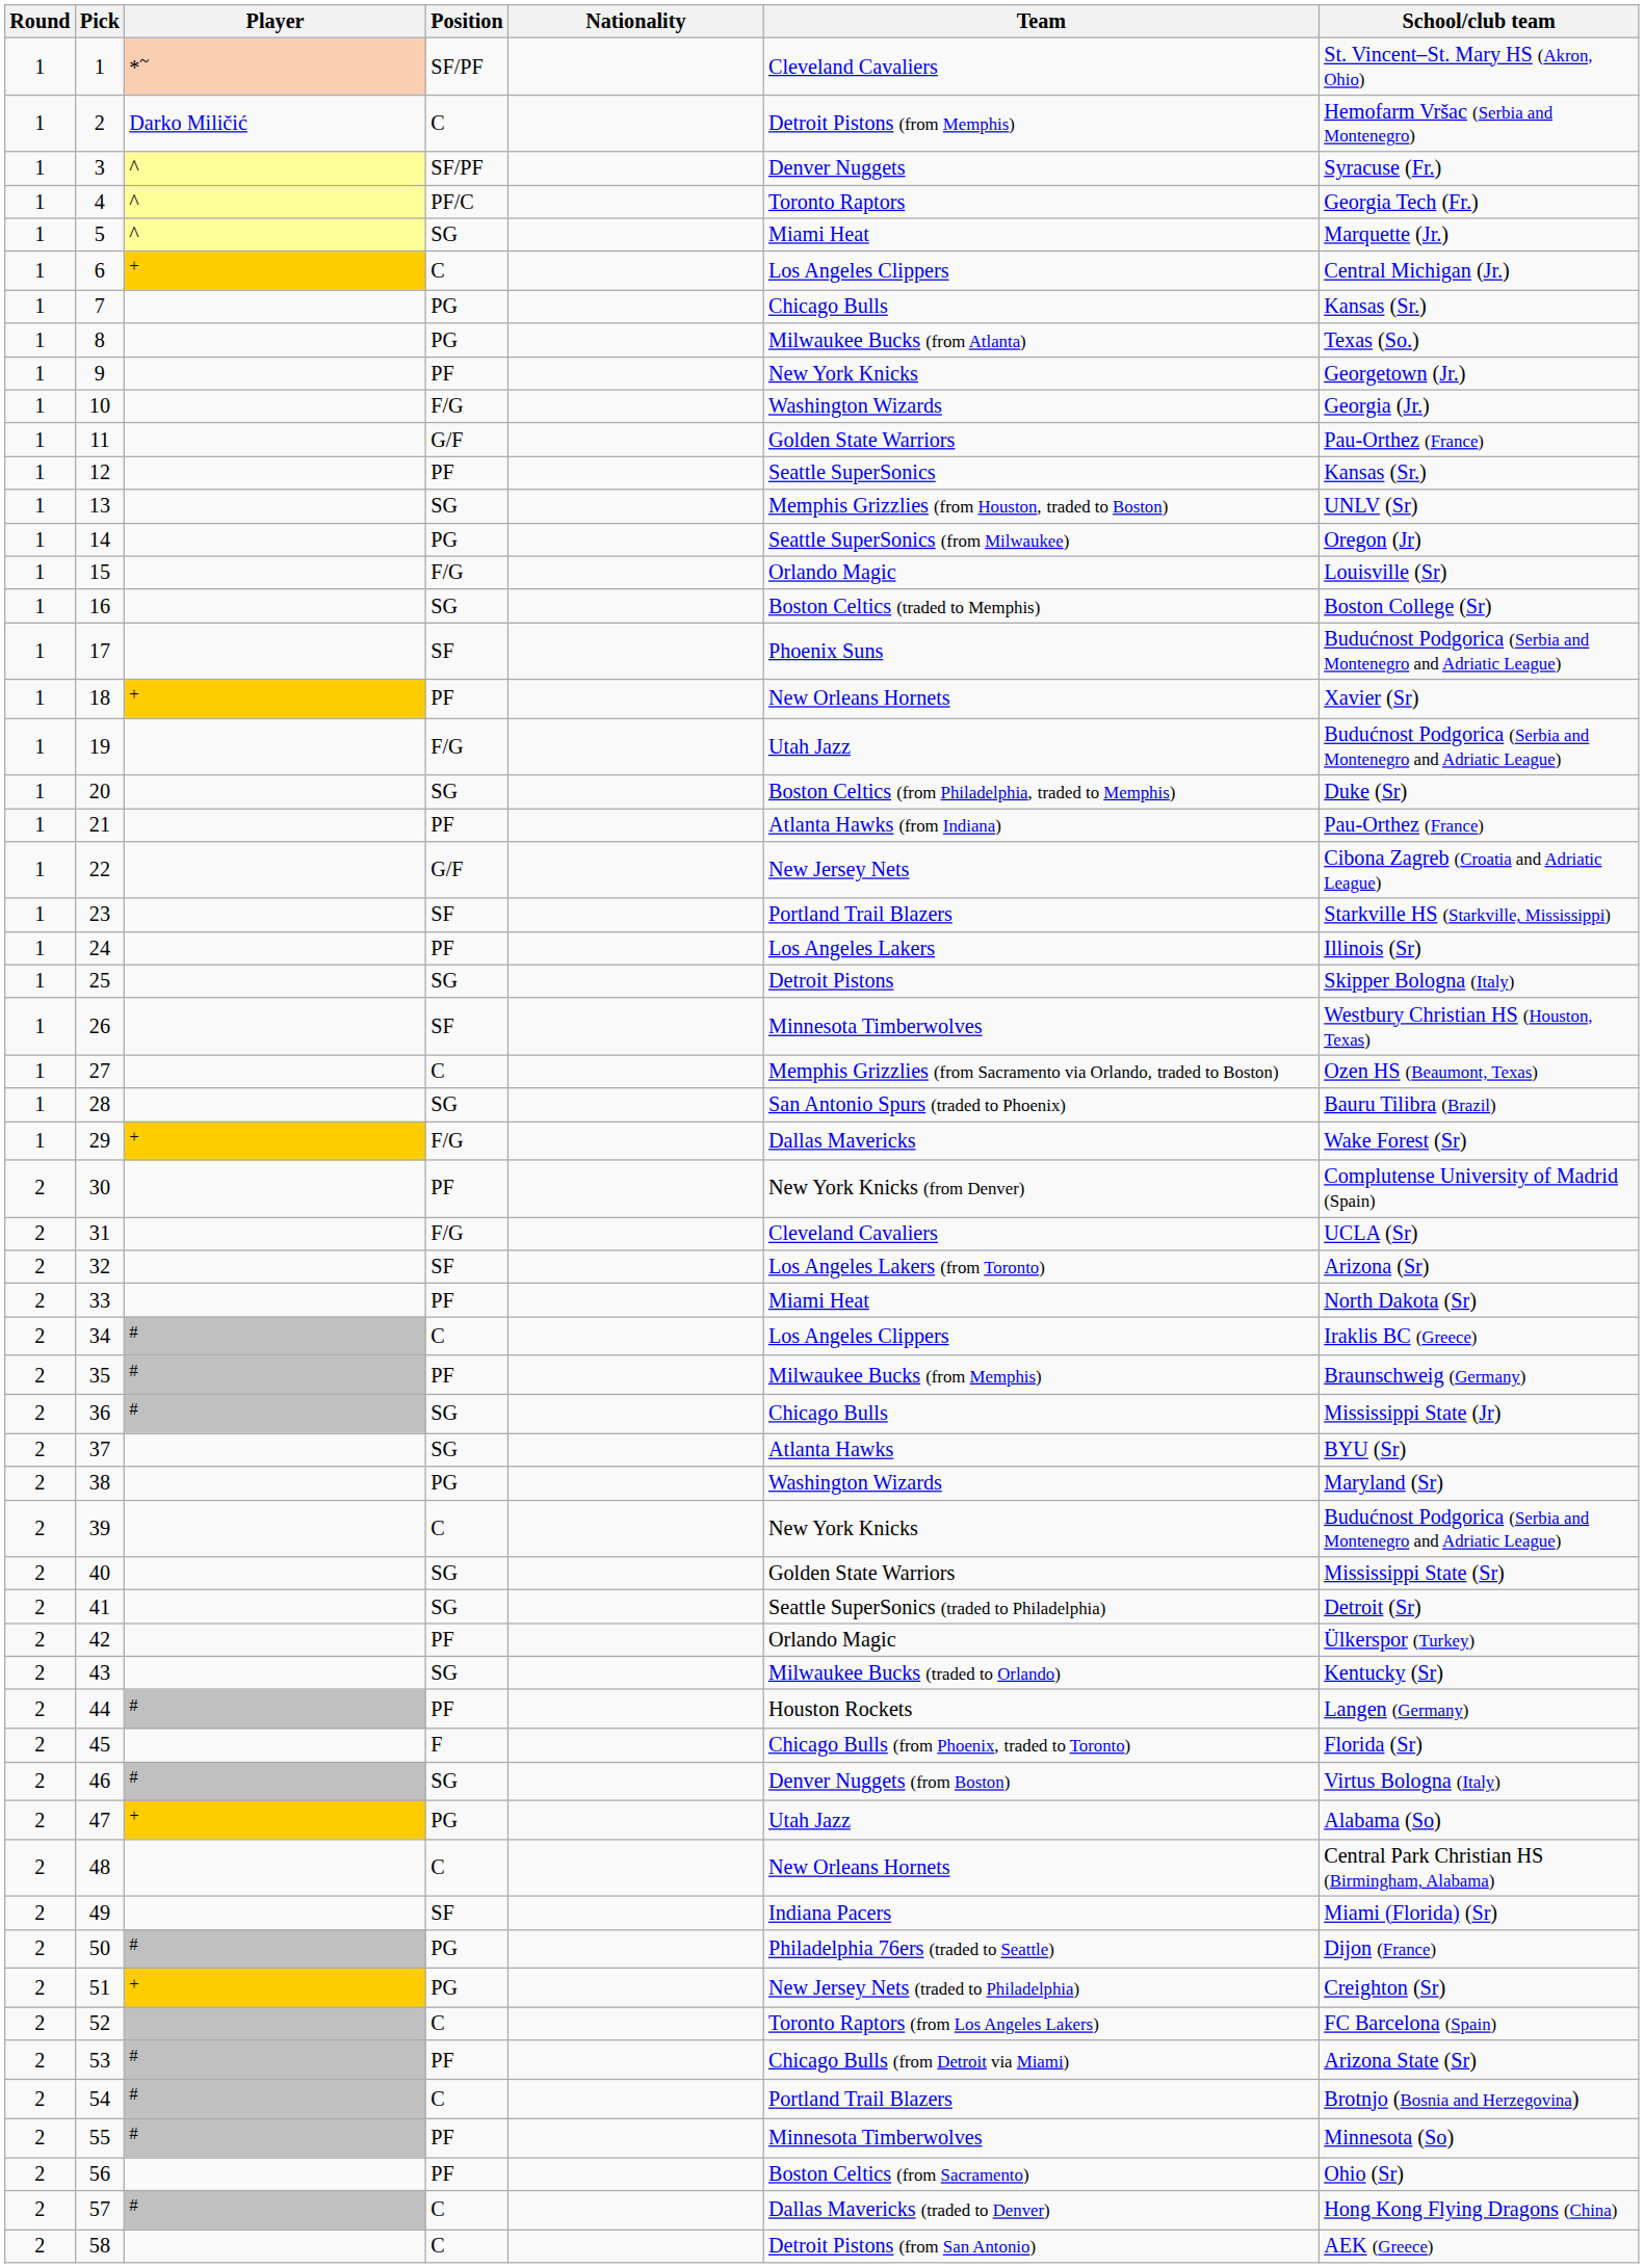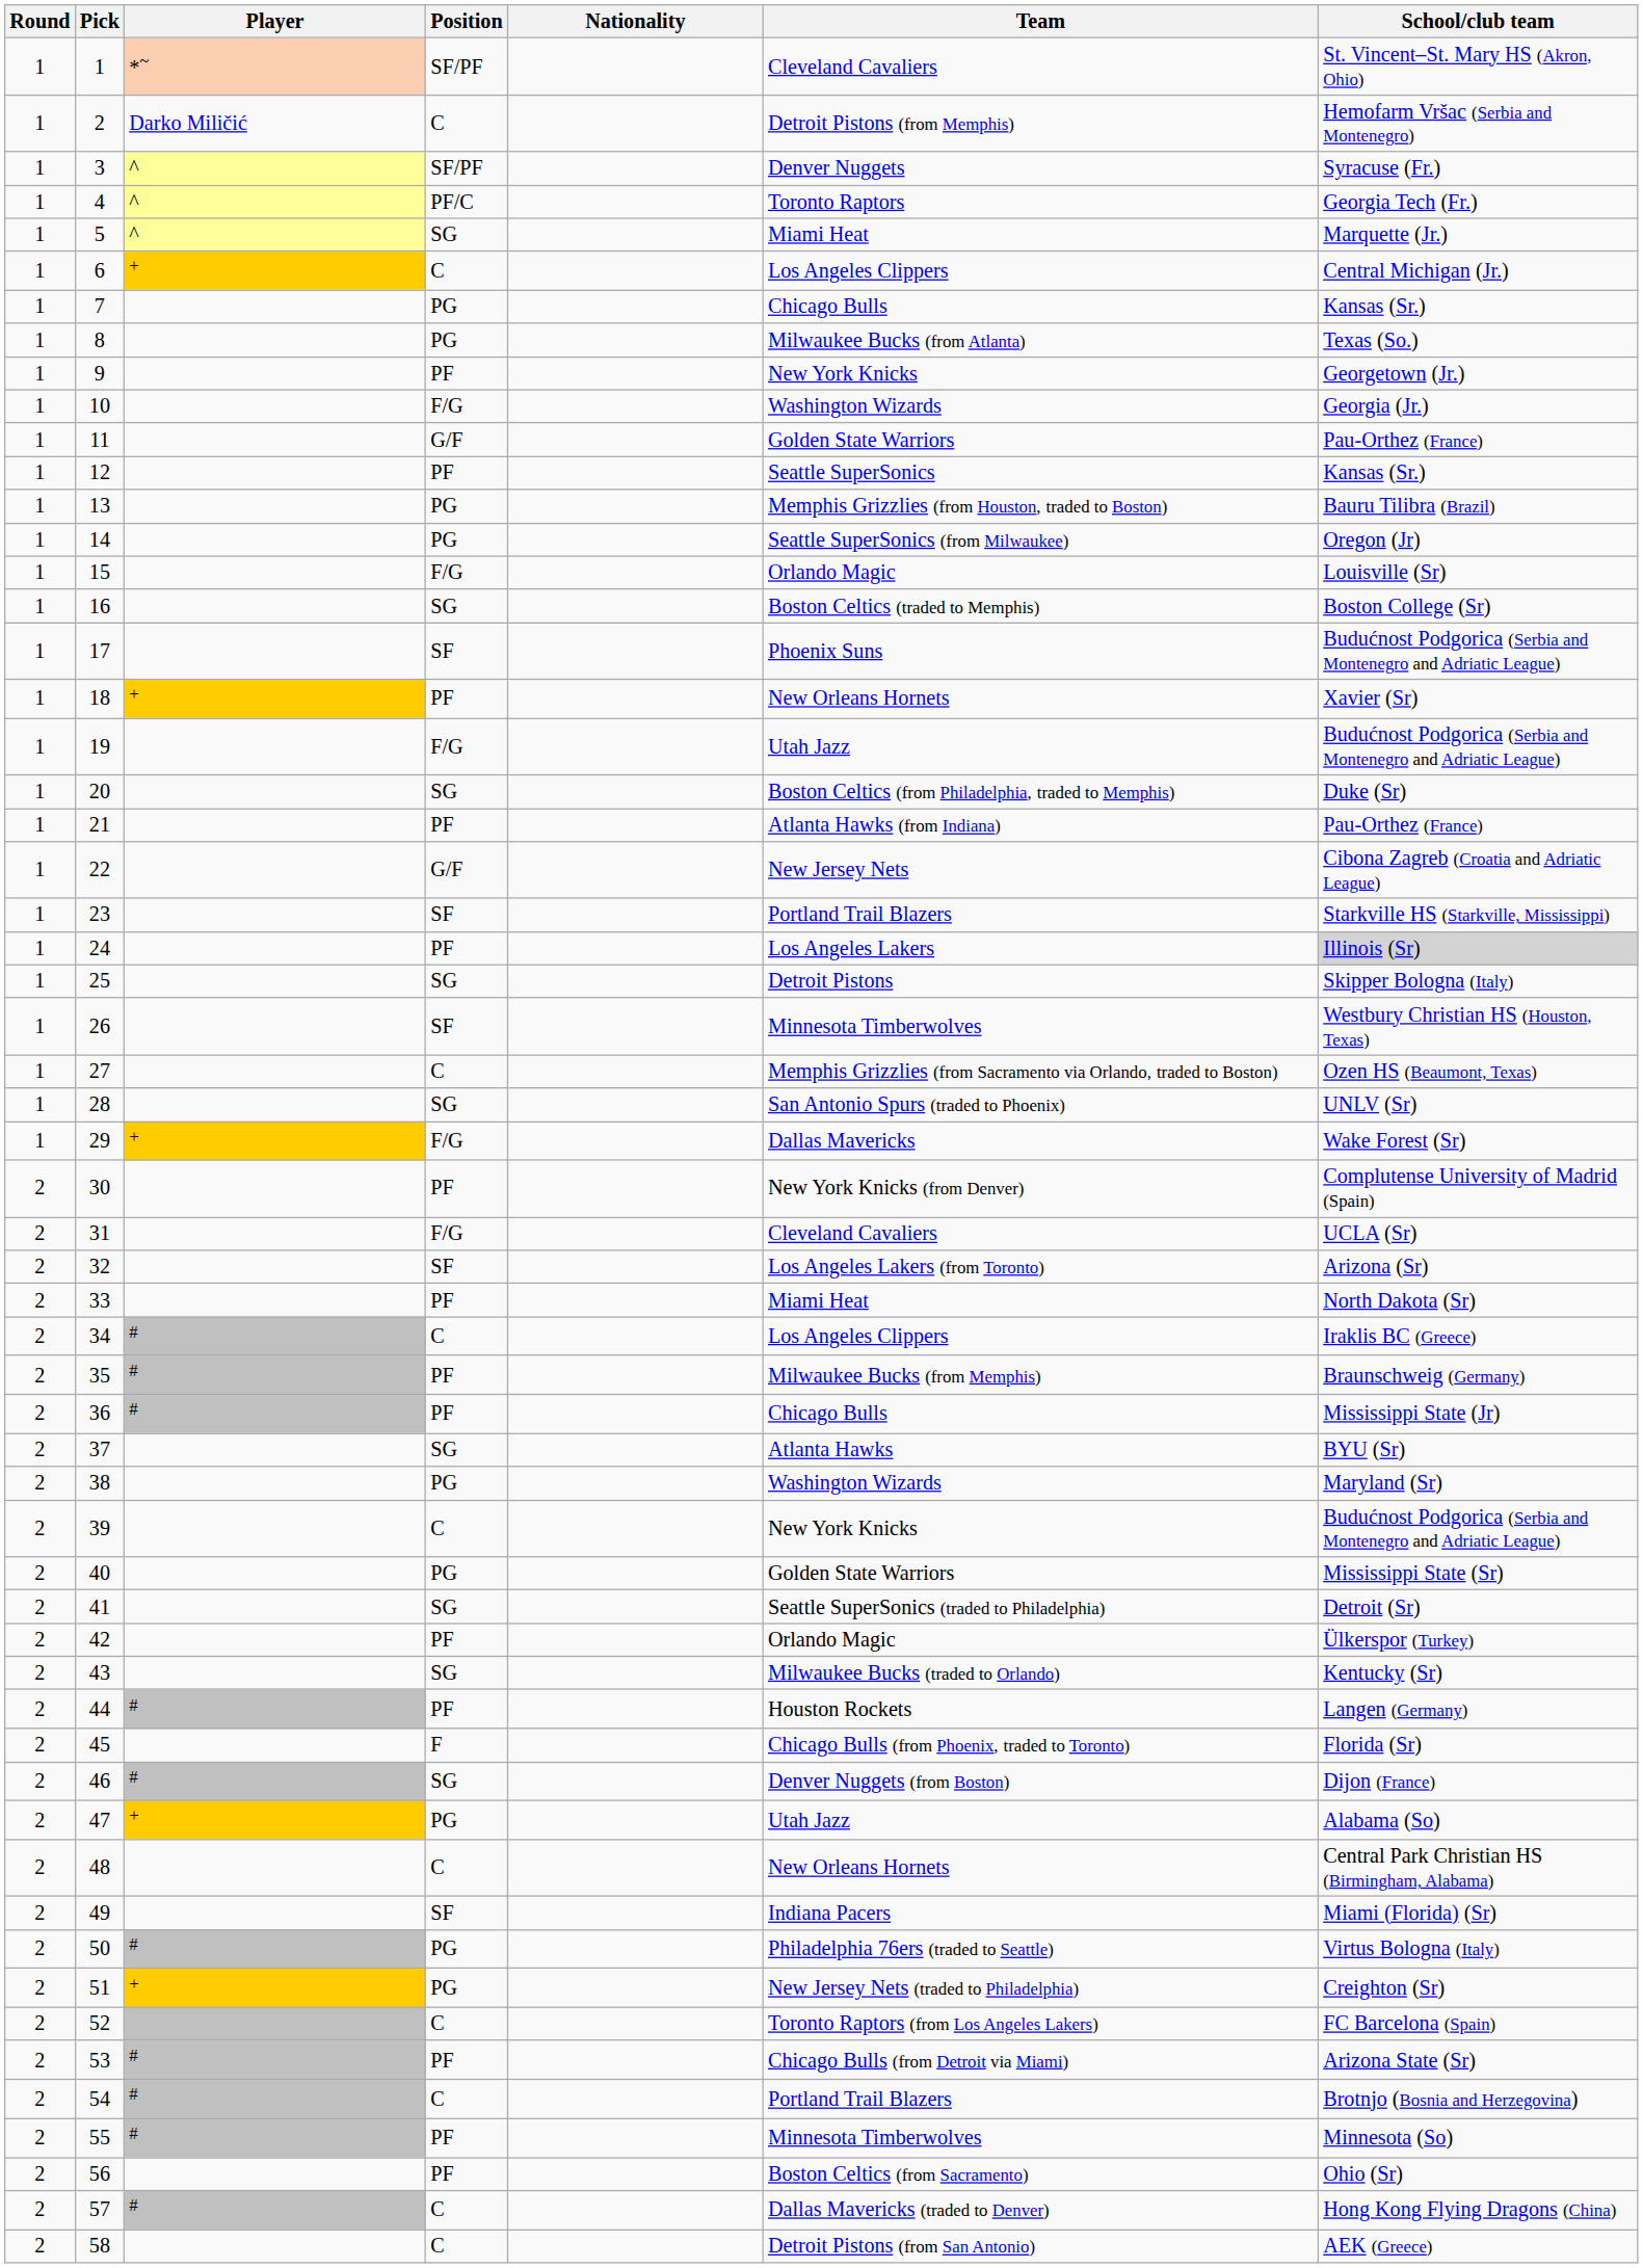13 | Position: SG -> PG
13 | School/club team: UNLV (Sr) -> Bauru Tilibra (Brazil)
24 | School/club team: no background -> lightgrey background
28 | School/club team: Bauru Tilibra (Brazil) -> UNLV (Sr)
36 | Position: SG -> PF
40 | Position: SG -> PG
46 | School/club team: Virtus Bologna (Italy) -> Dijon (France)
50 | School/club team: Dijon (France) -> Virtus Bologna (Italy)
